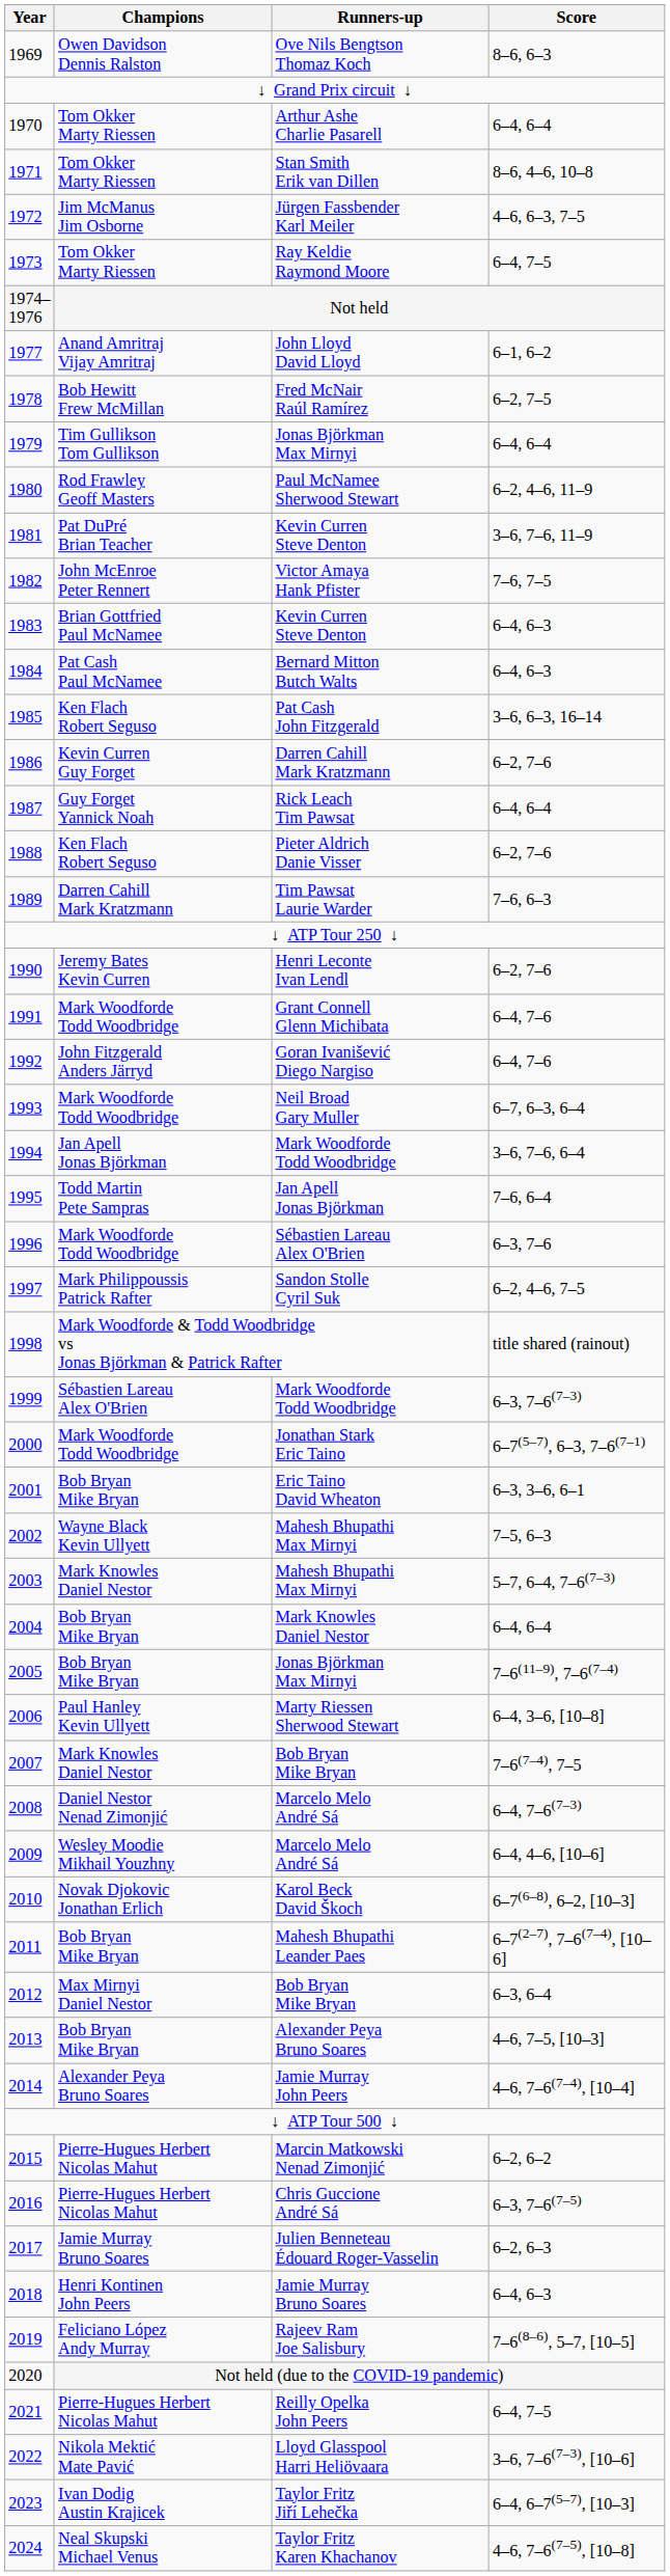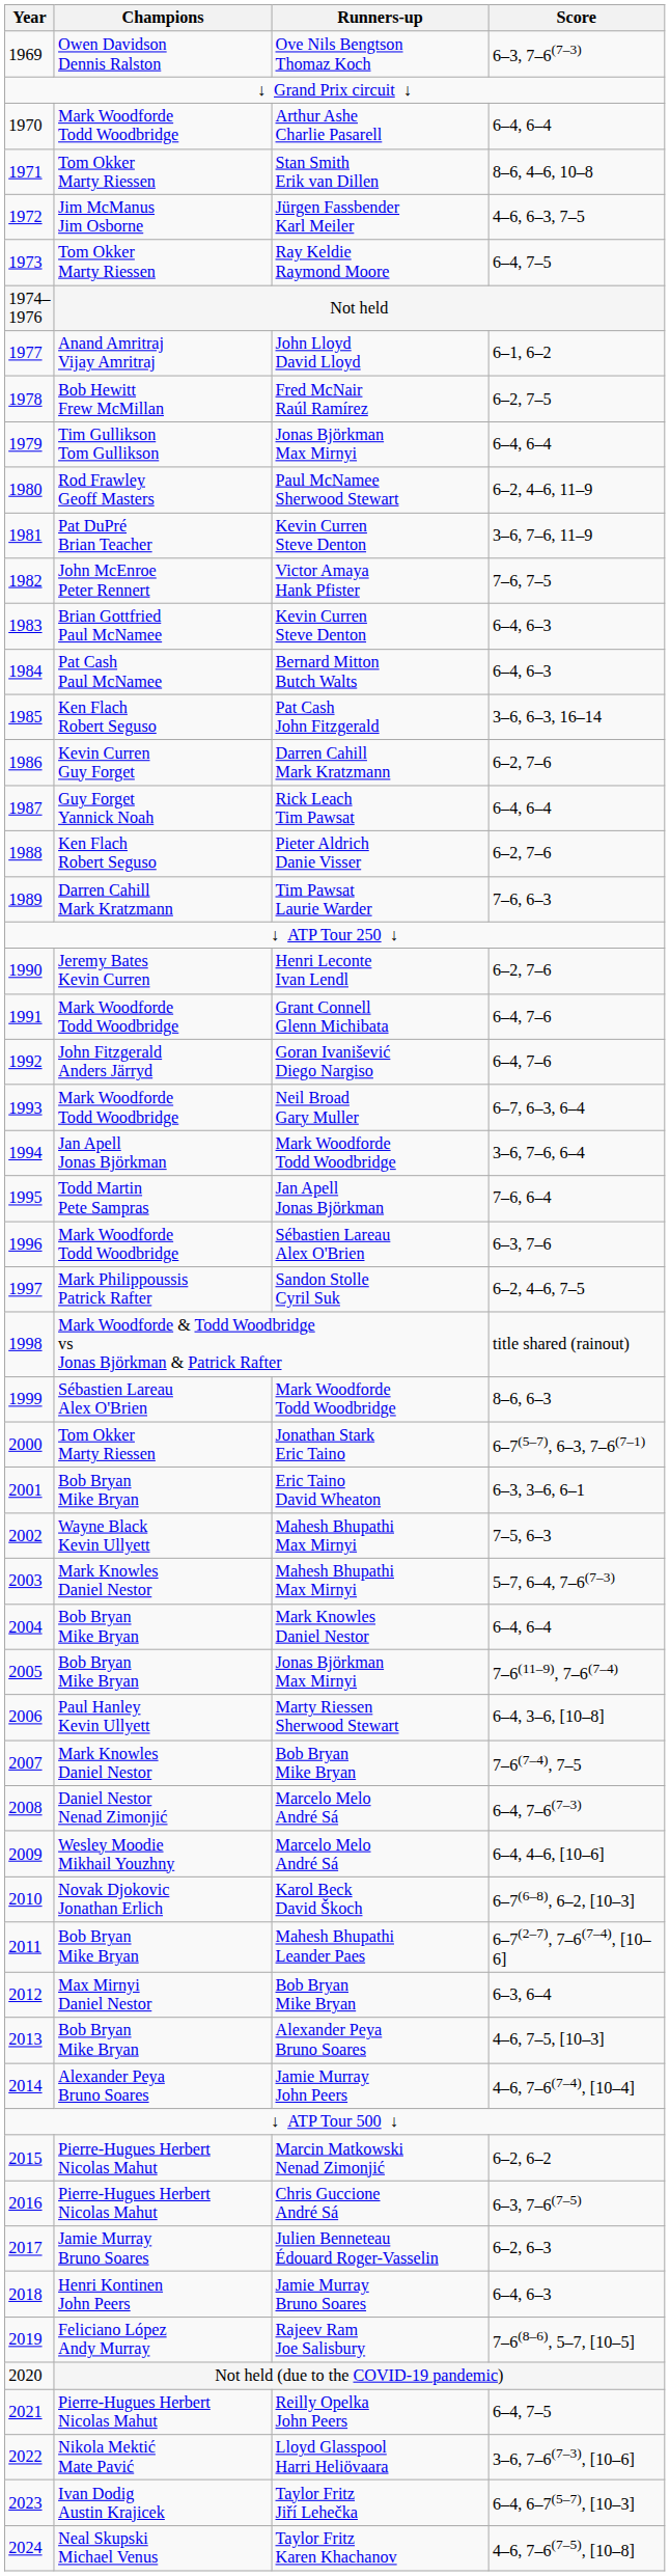1969 | Score: 8–6, 6–3 -> 6–3, 7–6(7–3)
1970 | Champions: Tom Okker Marty Riessen -> Mark Woodforde Todd Woodbridge
1999 | Score: 6–3, 7–6(7–3) -> 8–6, 6–3
2000 | Champions: Mark Woodforde Todd Woodbridge -> Tom Okker Marty Riessen
